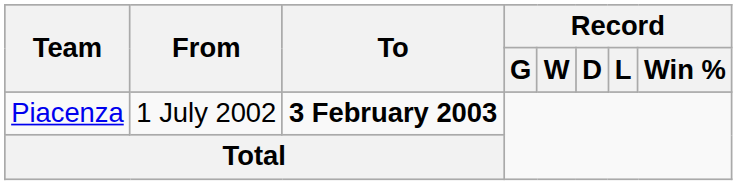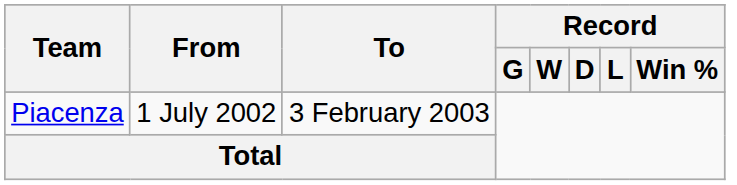Piacenza | To: bold -> normal
